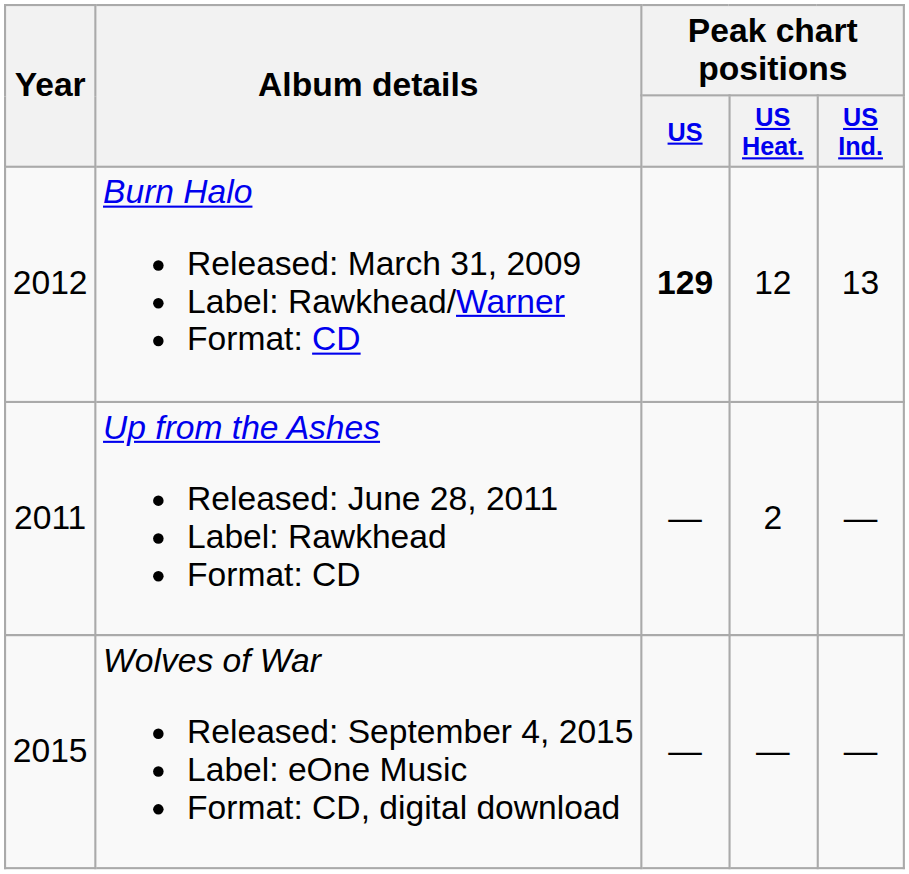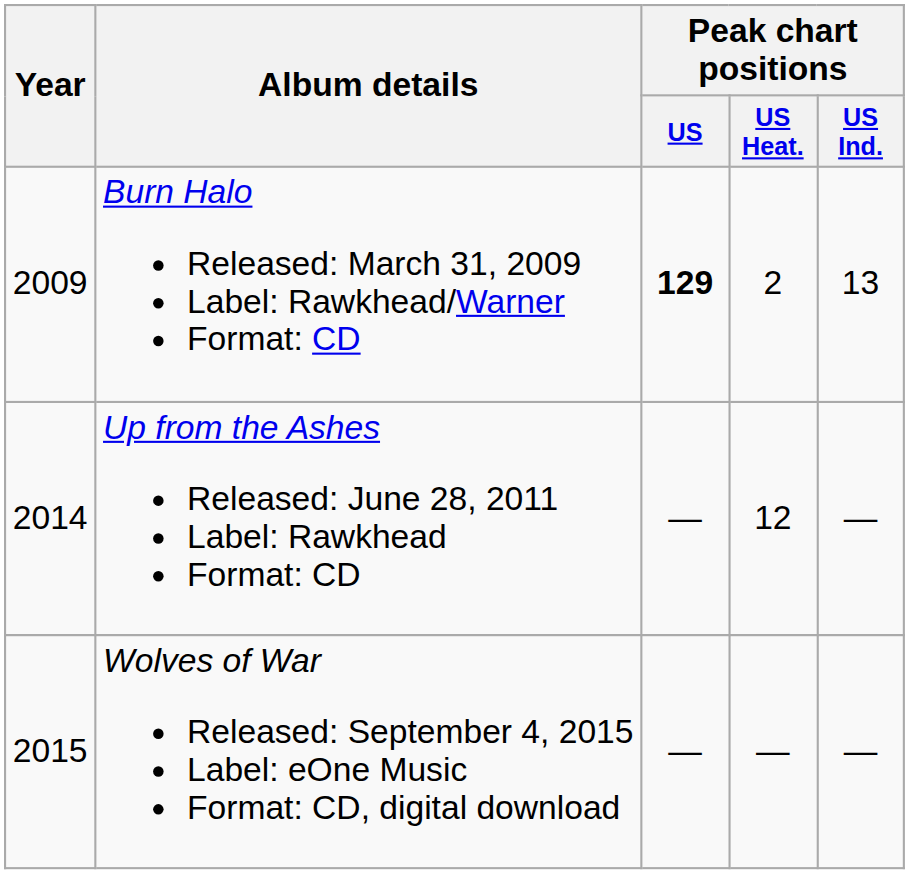row 3 | Year: 2012 -> 2009
row 3 | Peak chart positions / US Heat.: 12 -> 2
row 4 | Year: 2011 -> 2014
row 4 | Peak chart positions / US Heat.: 2 -> 12
